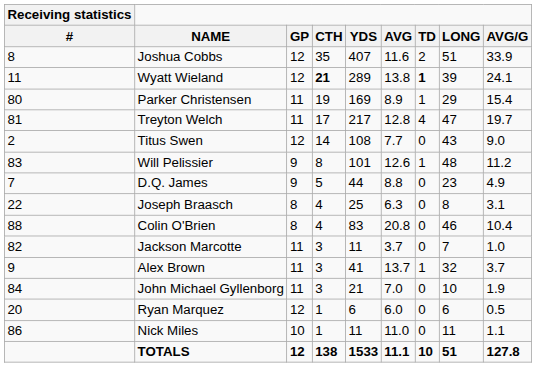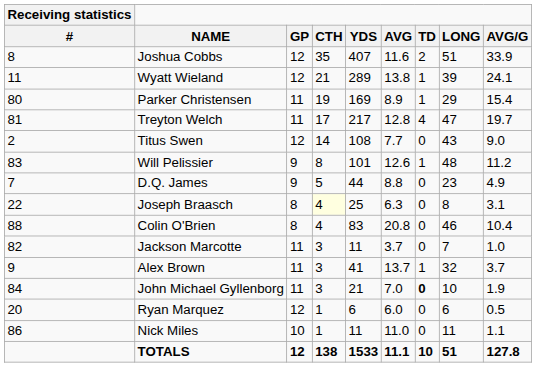Wyatt Wieland | CTH: bold -> normal
Wyatt Wieland | TD: bold -> normal
Joseph Braasch | CTH: no background -> lightyellow background
John Michael Gyllenborg | TD: normal -> bold
